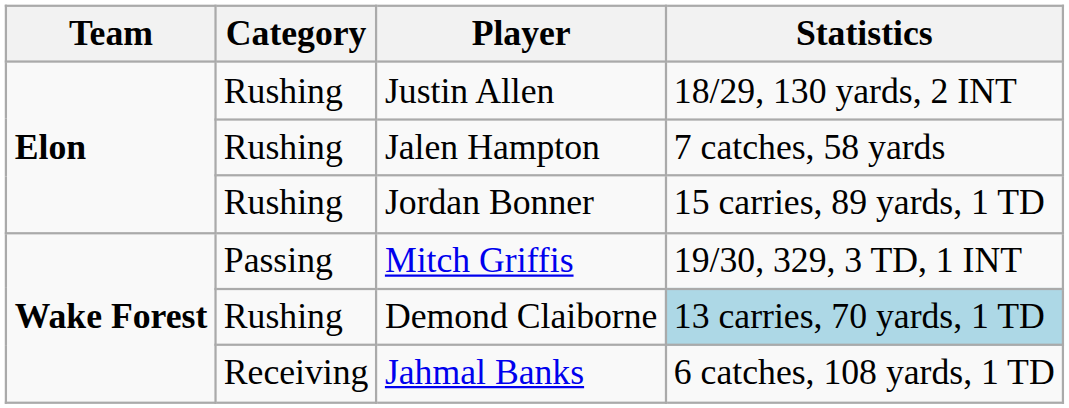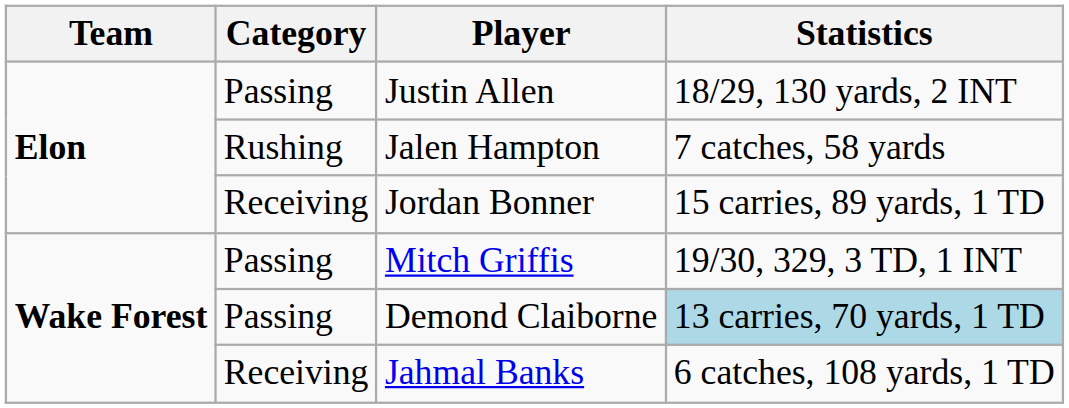Justin Allen | Category: Rushing -> Passing
Jordan Bonner | Category: Rushing -> Receiving
Demond Claiborne | Category: Rushing -> Passing
